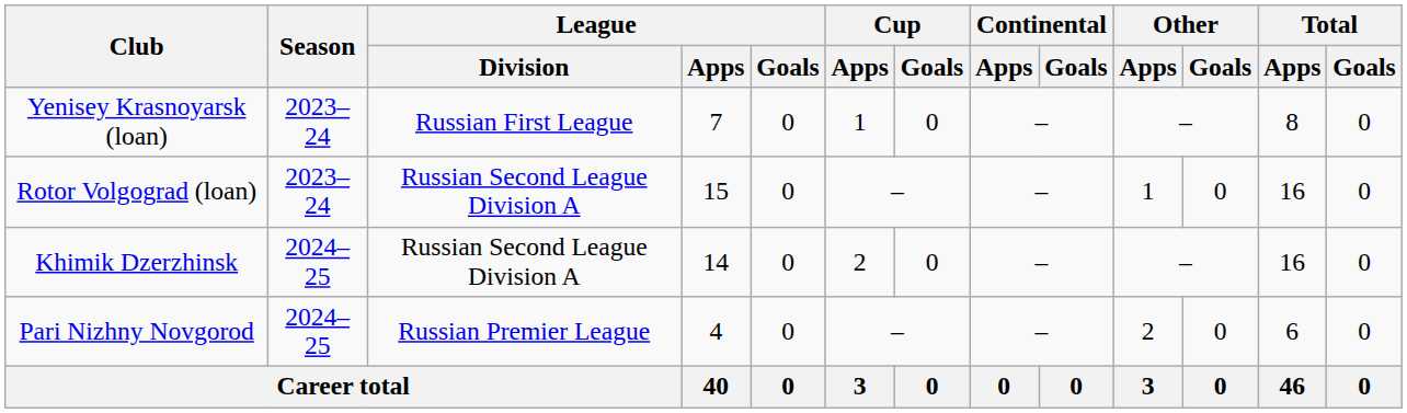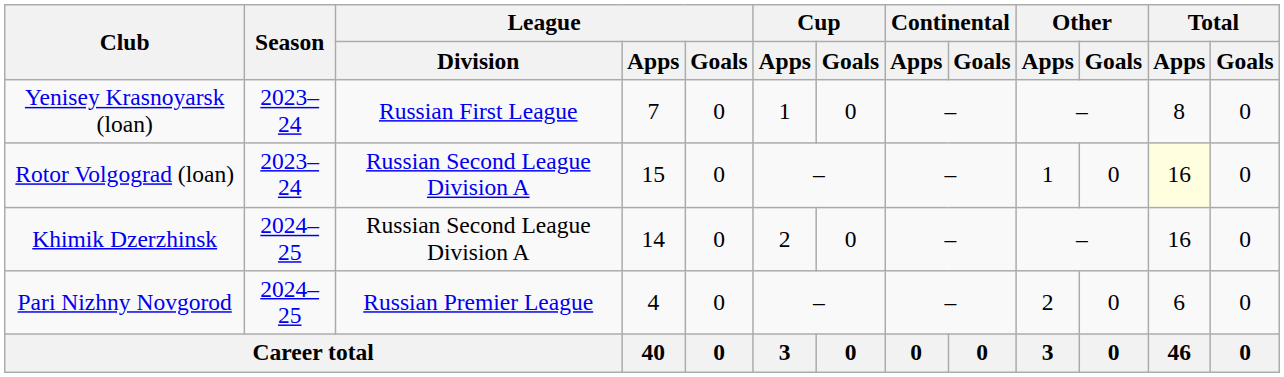Rotor Volgograd (loan) | Total / Apps: no background -> lightyellow background
